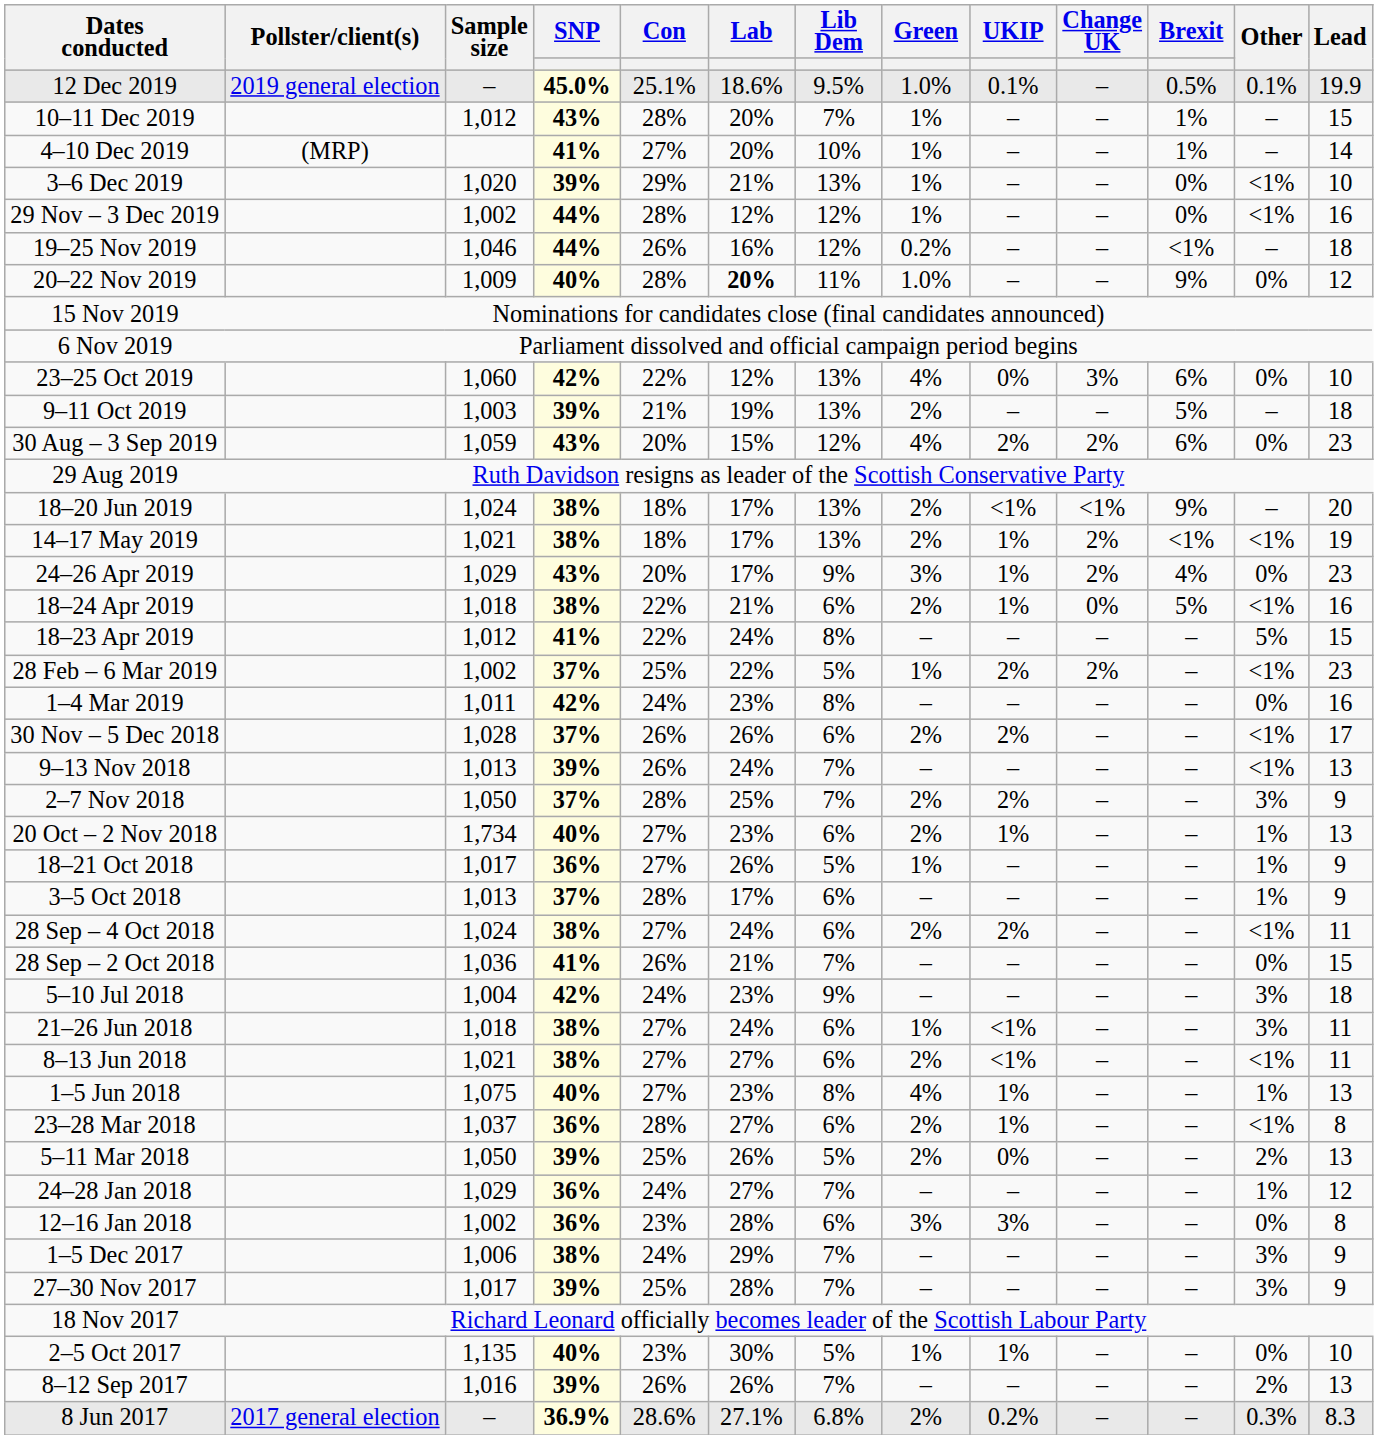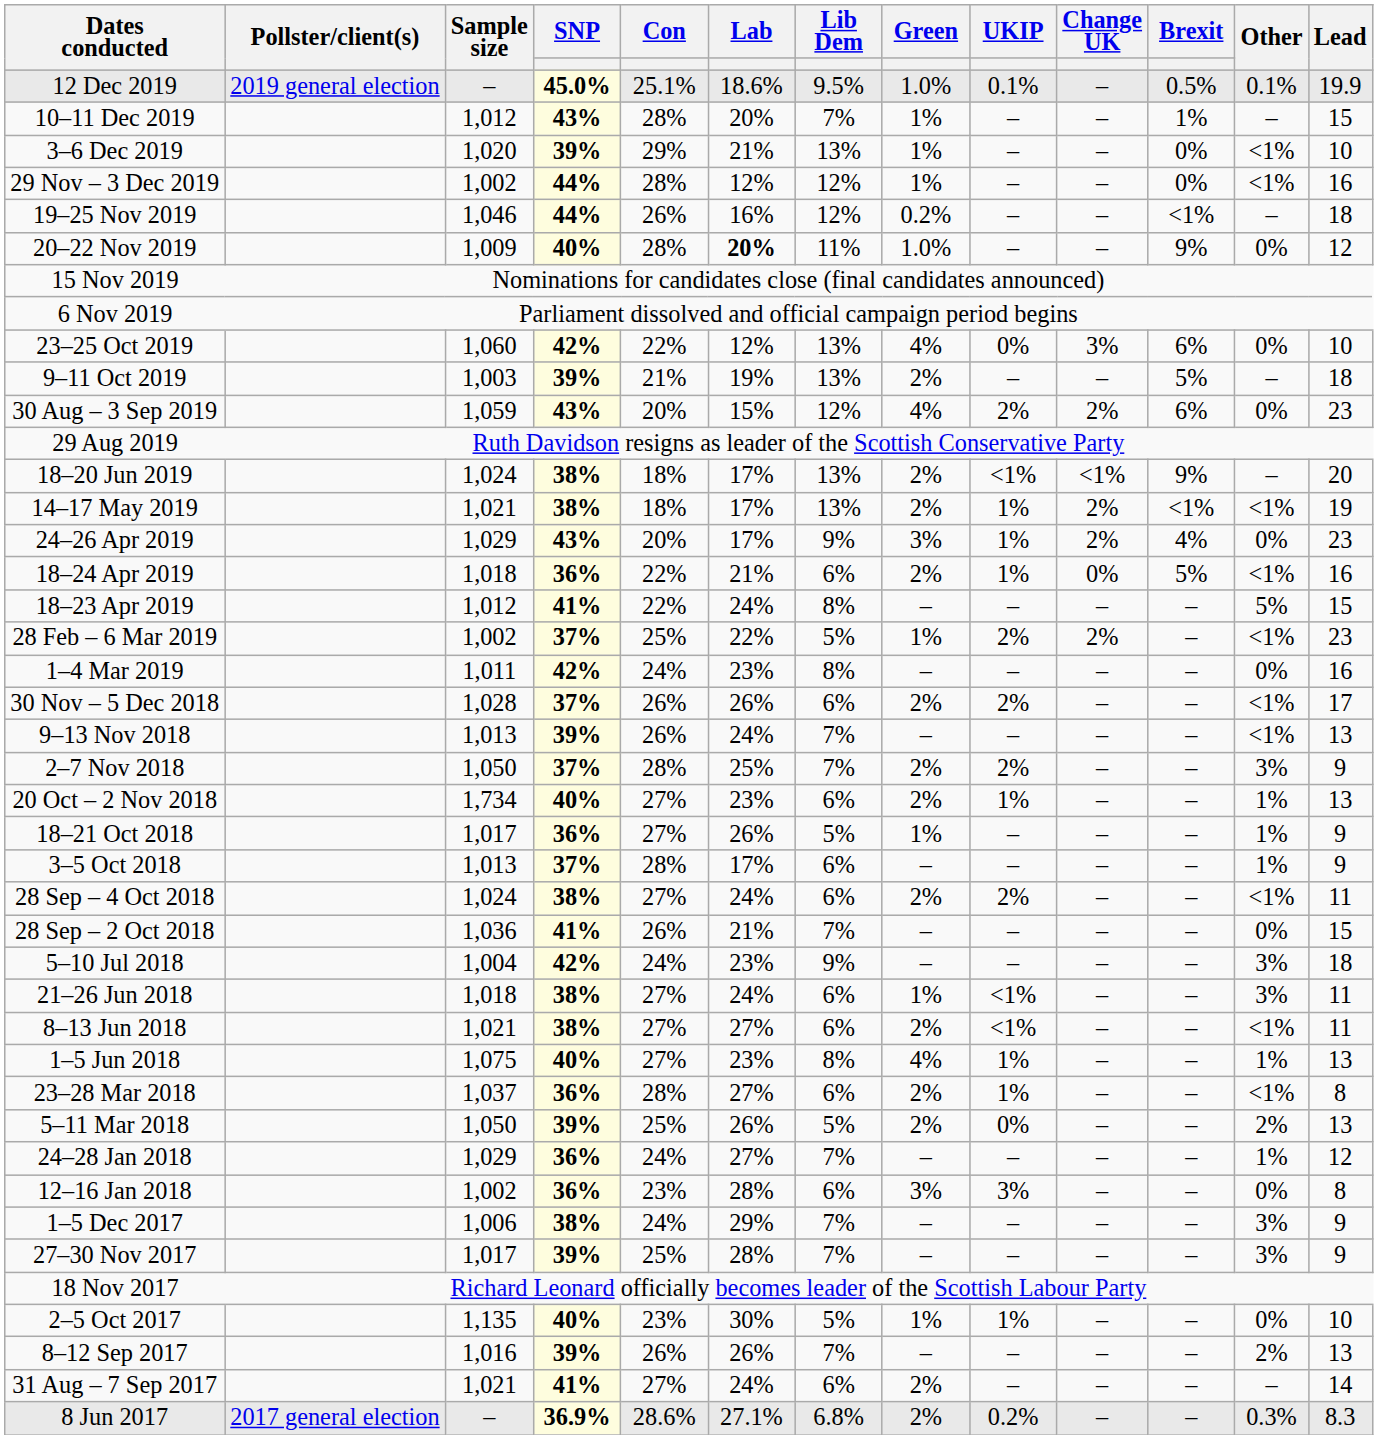- row: 4–10 Dec 2019 | (MRP) | 41% | 27% | 20% | 10% | 1% | – | – | 1% | – | 14
18–24 Apr 2019 | SNP: 38% -> 36%
+ row: 31 Aug – 7 Sep 2017 | 1,021 | 41% | 27% | 24% | 6% | 2% | – | – | – | – | 14
